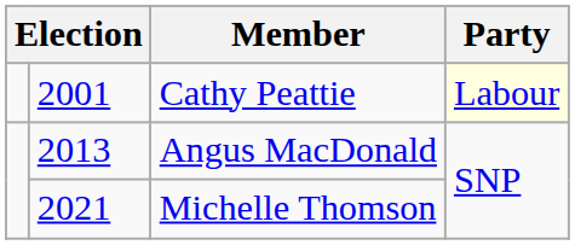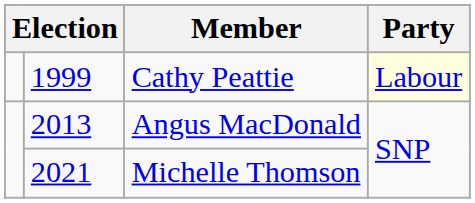Cathy Peattie | column 2: 2001 -> 1999
